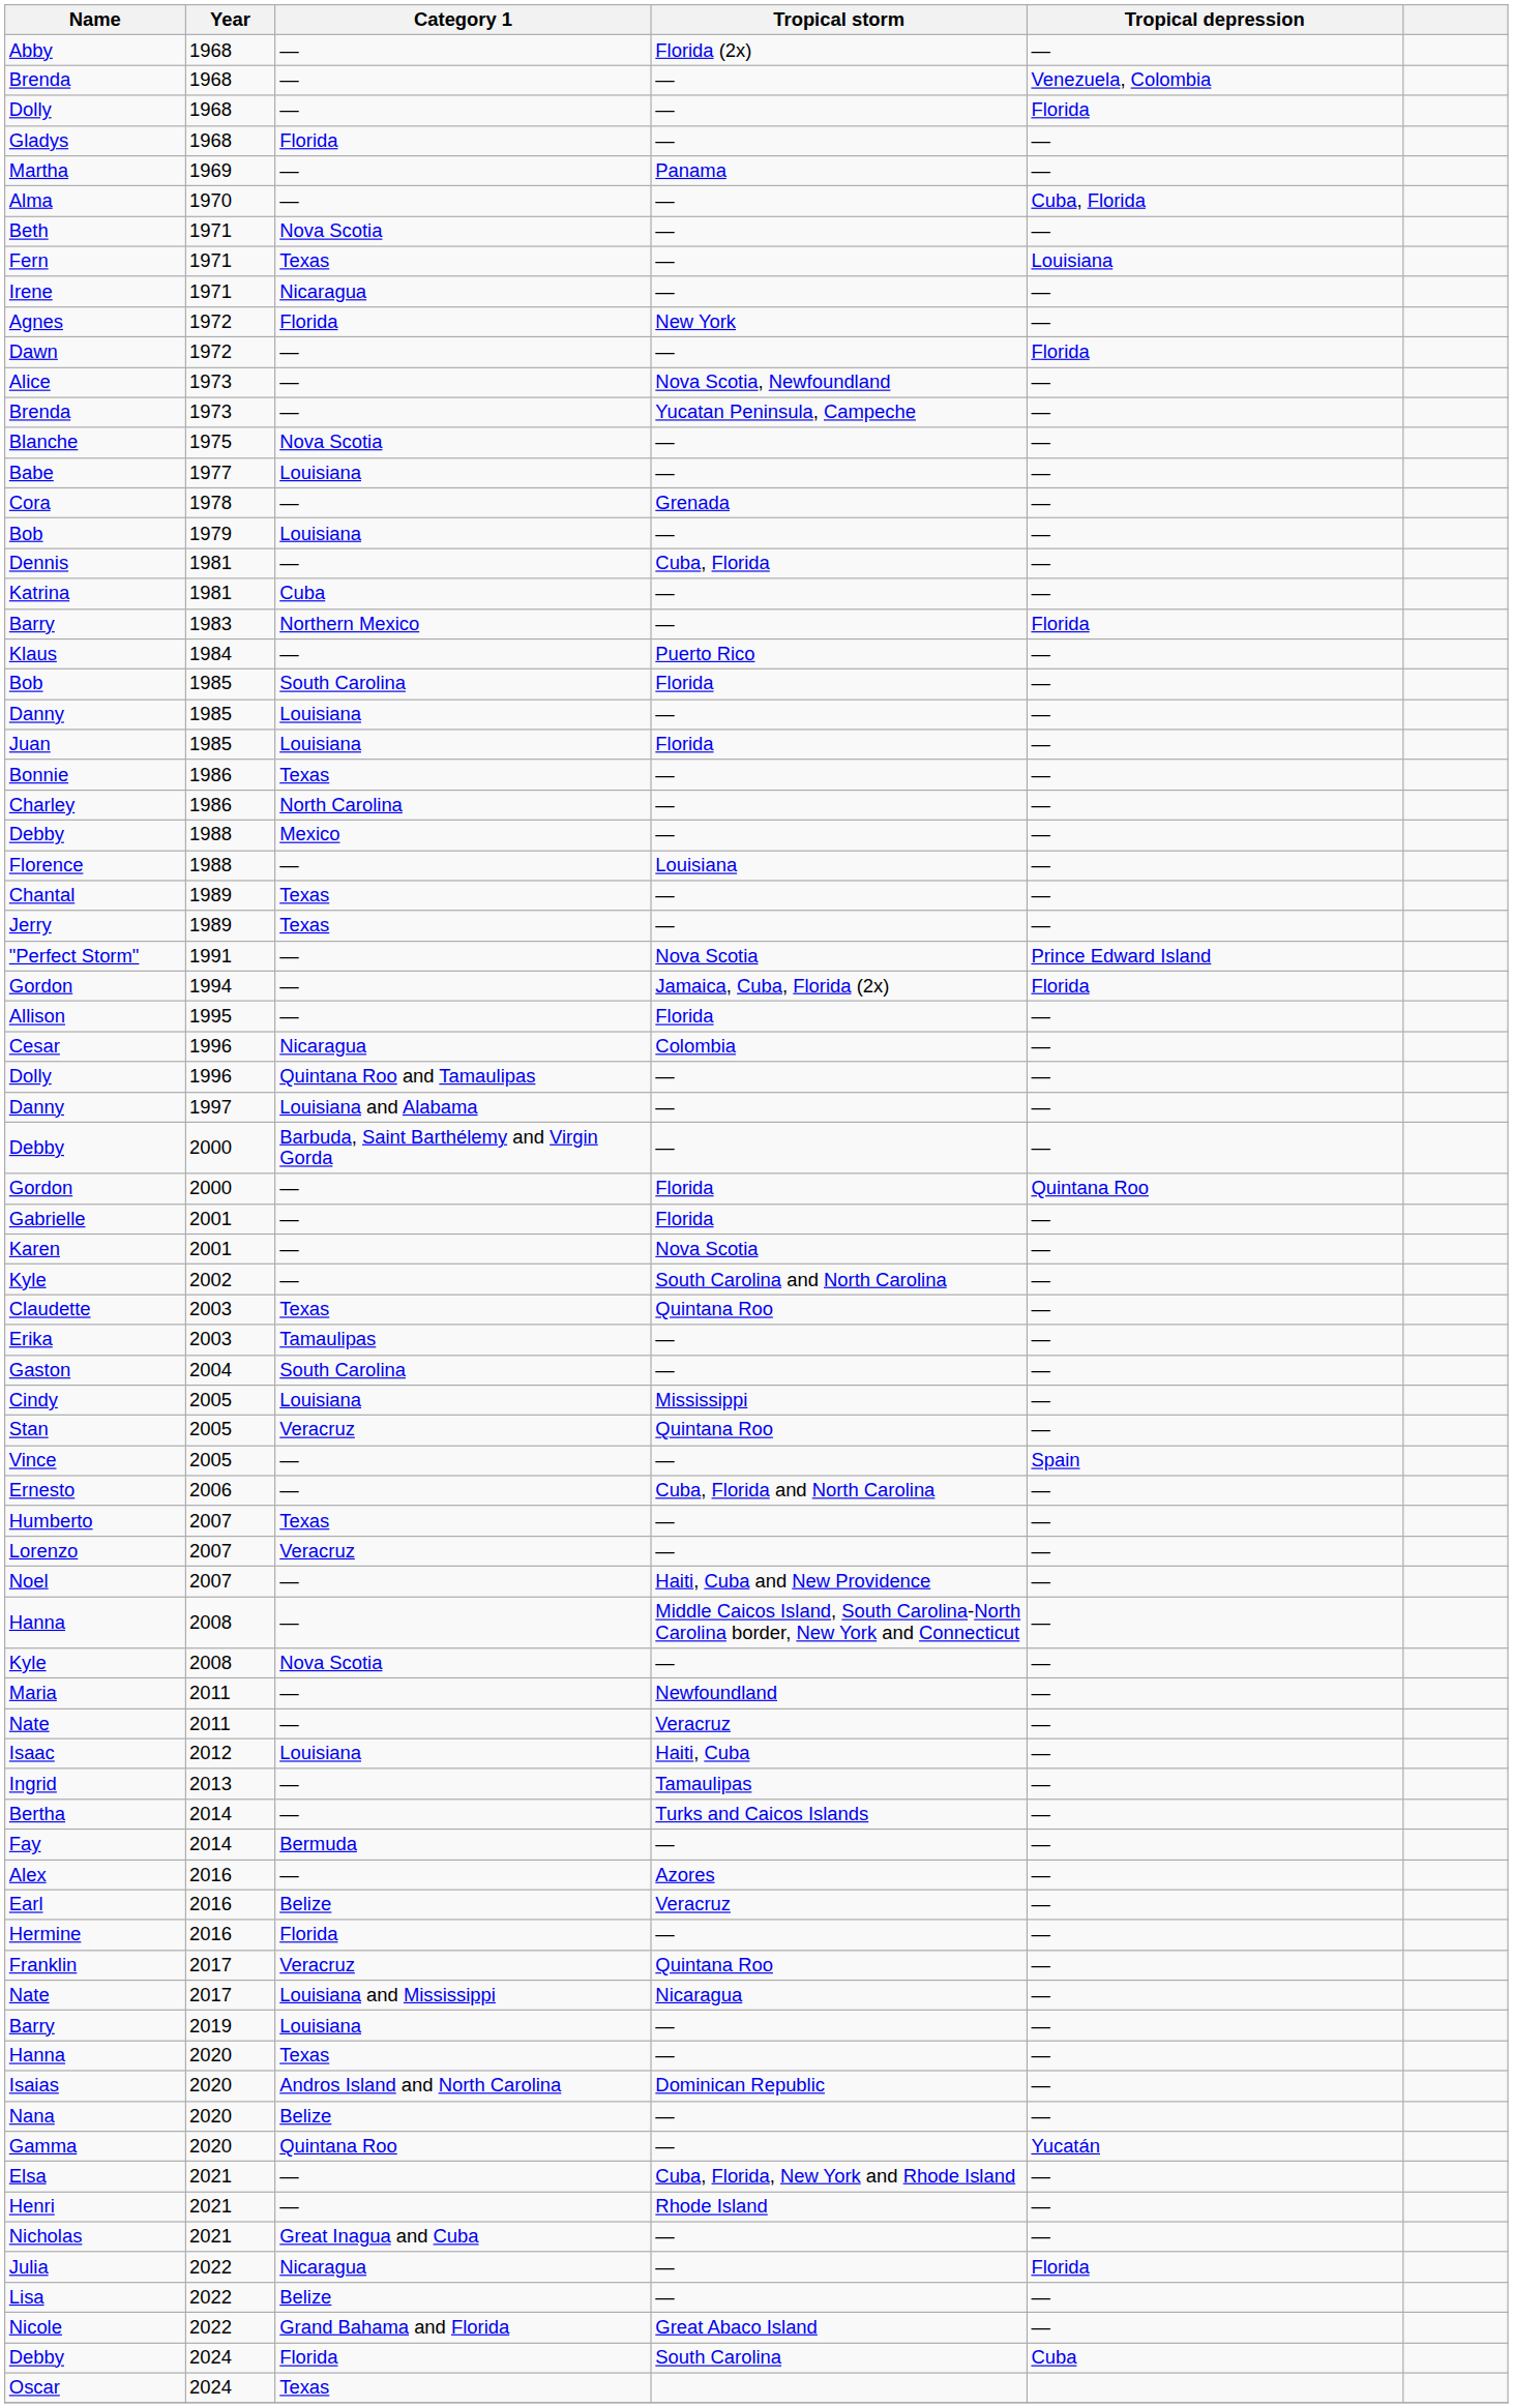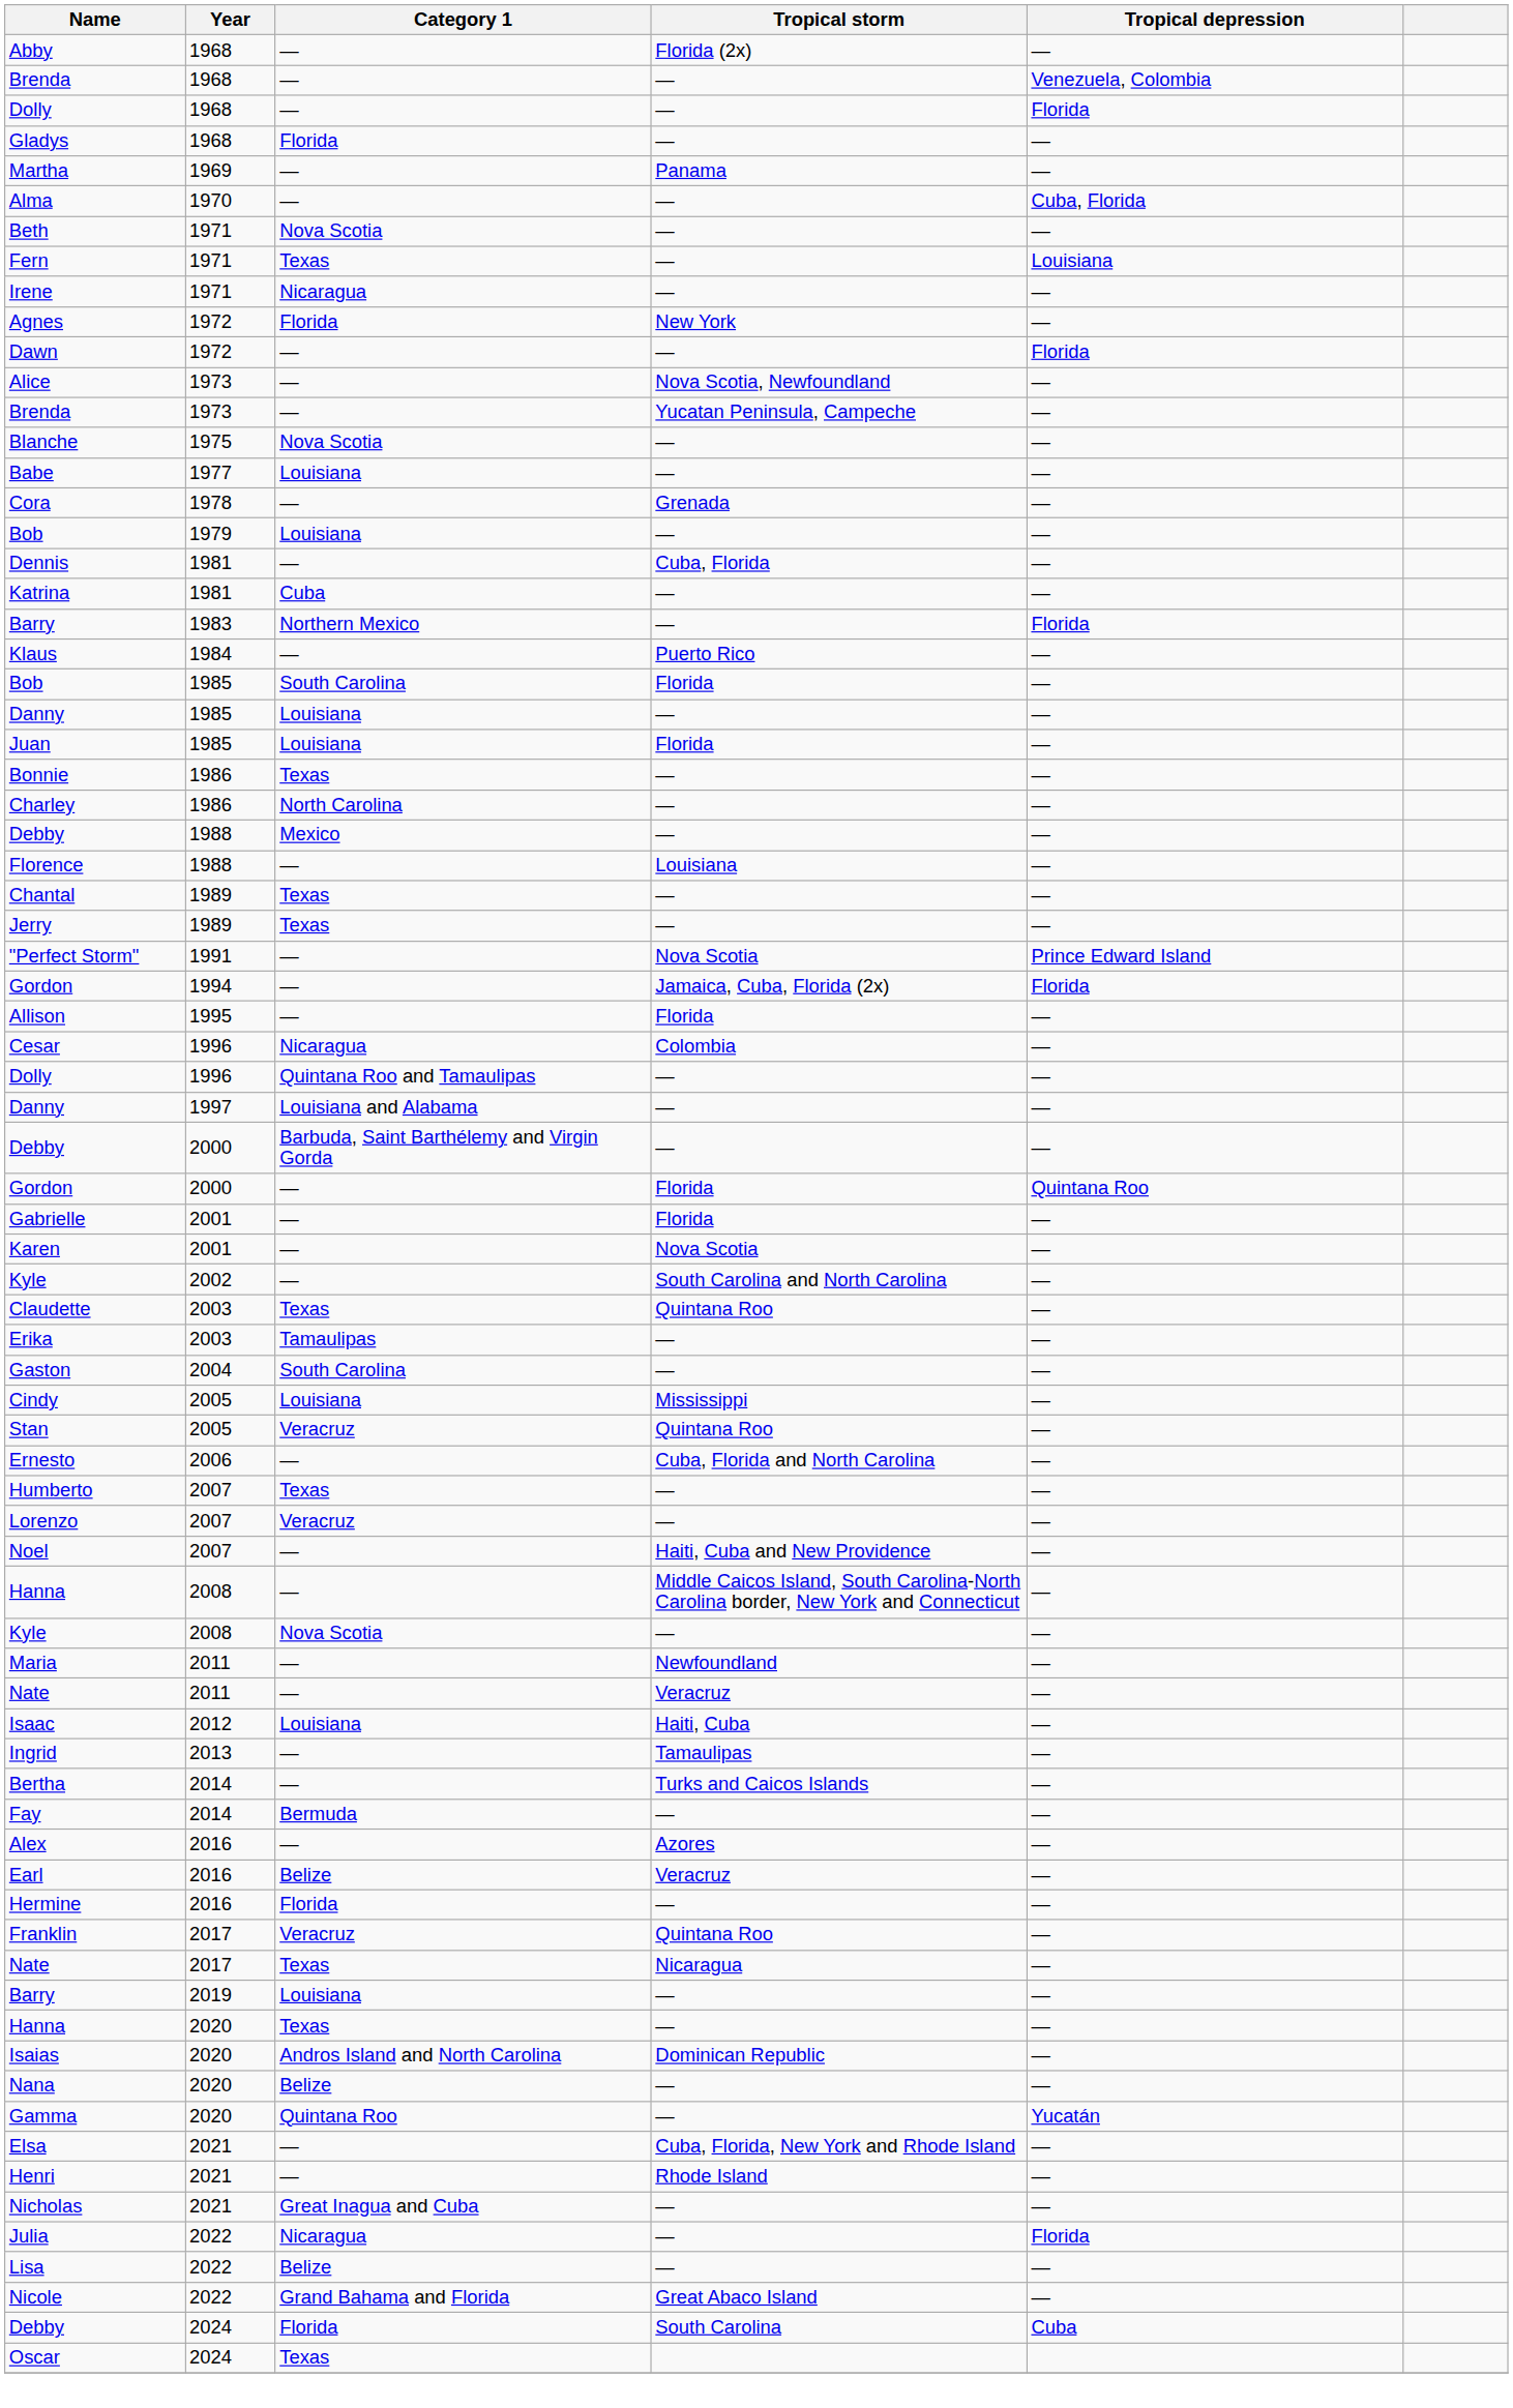- row: Vince | 2005 | — | — | Spain
Nate / 2017 | Category 1: Louisiana and Mississippi -> Texas
